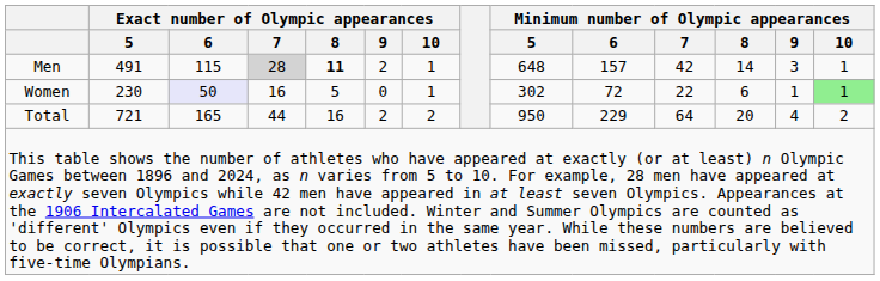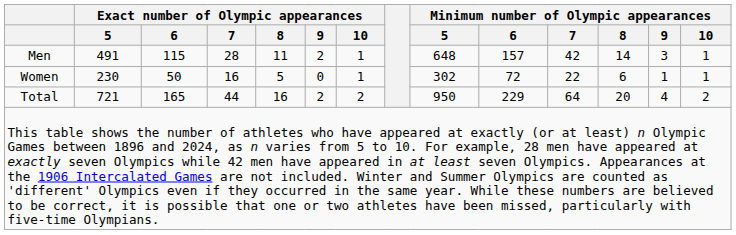Men | Exact number of Olympic appearances / 7: lightgrey background -> no background
Men | Exact number of Olympic appearances / 8: bold -> normal
Women | Exact number of Olympic appearances / 6: lavender background -> no background
Women | Minimum number of Olympic appearances / 10: lightgreen background -> no background
